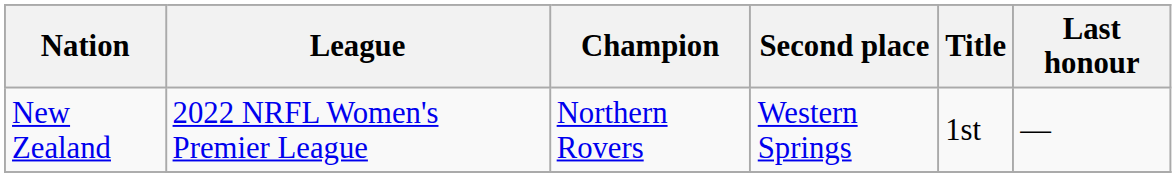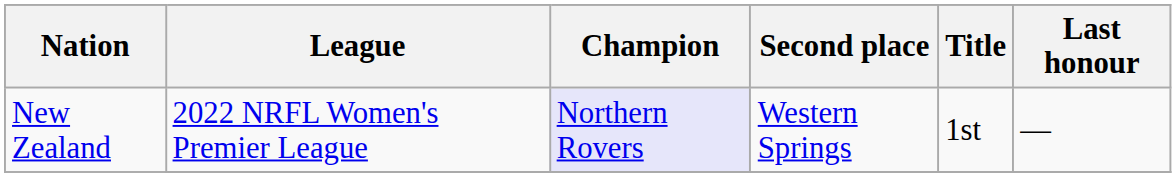New Zealand / 2022 NRFL Women's Premier League | Champion: no background -> lavender background
